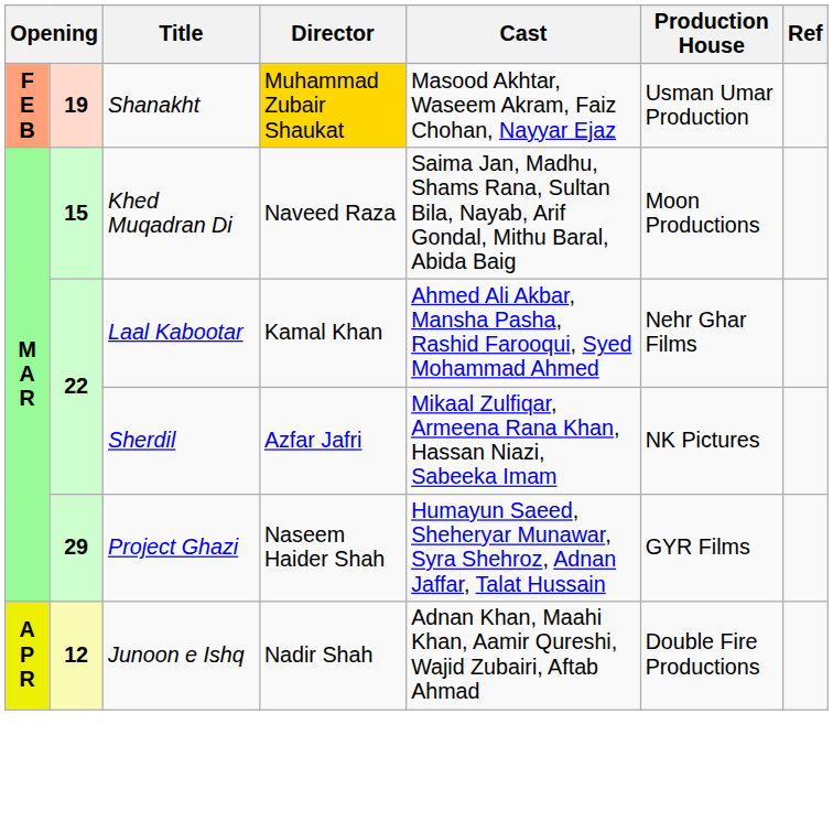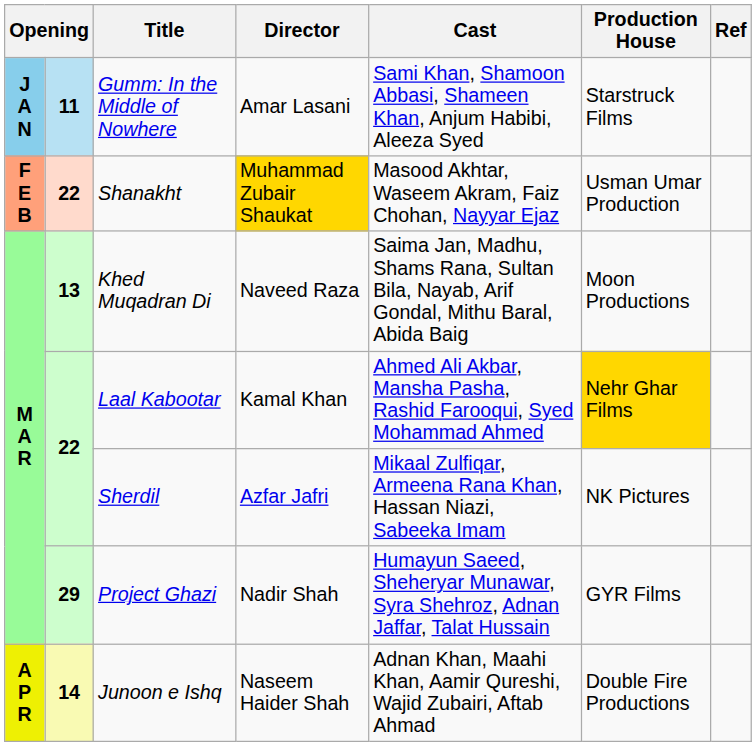+ row: J A N | 11 | Gumm: In the Middle of Nowhere | Amar Lasani | Sami Khan, Shamoon Abbasi, Shameen Khan, Anjum Habibi, Aleeza Syed | Starstruck Films
Shanakht | column 2: 19 -> 22
Khed Muqadran Di | column 2: 15 -> 13
Laal Kabootar | Production House: no background -> gold background
Project Ghazi | Director: Naseem Haider Shah -> Nadir Shah
Junoon e Ishq | column 2: 12 -> 14
Junoon e Ishq | Director: Nadir Shah -> Naseem Haider Shah
